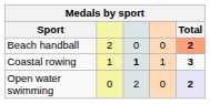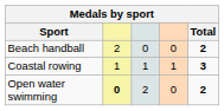Beach handball | Total: lightsalmon background -> no background
Coastal rowing | column 3: bold -> normal
Open water swimming | column 2: normal -> bold
Open water swimming | Total: lavender background -> no background
